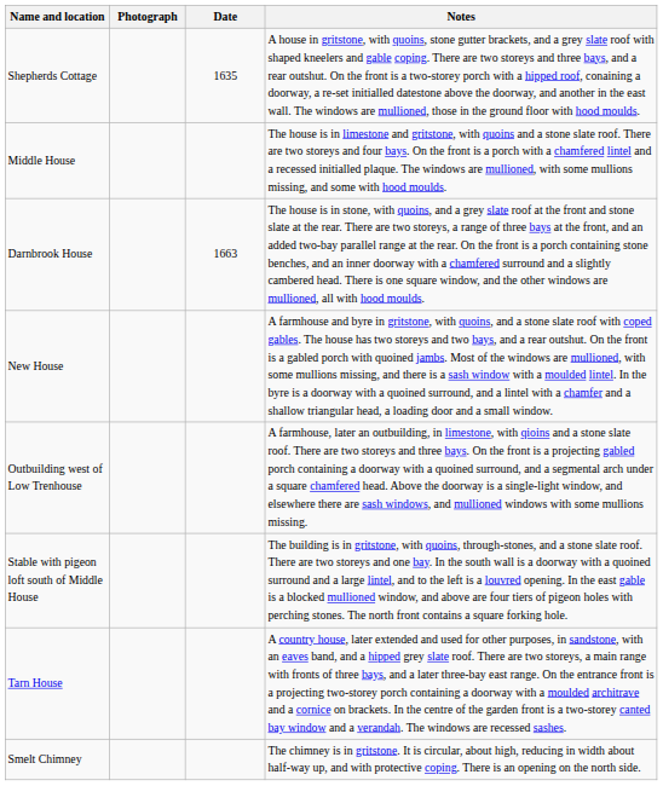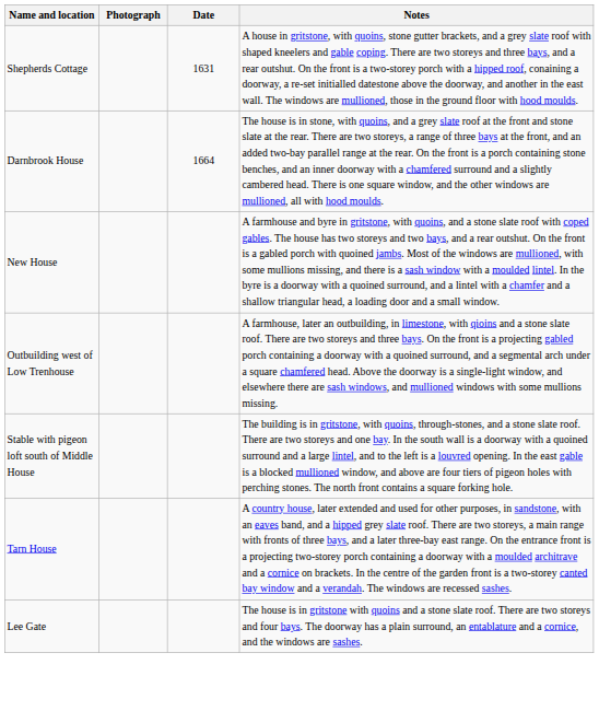Shepherds Cottage | Date: 1635 -> 1631
- row: Middle House | The house is in limestone and gritstone, with quoins and a stone slate roof. There are two storeys and four bays. On the front is a porch with a chamfered lintel and a recessed initialled plaque. The windows are mullioned, with some mullions missing, and some with hood moulds.
Darnbrook House | Date: 1663 -> 1664
- row: Smelt Chimney | The chimney is in gritstone. It is circular, about high, reducing in width about half-way up, and with protective coping. There is an opening on the north side.
+ row: Lee Gate | The house is in gritstone with quoins and a stone slate roof. There are two storeys and four bays. The doorway has a plain surround, an entablature and a cornice, and the windows are sashes.
